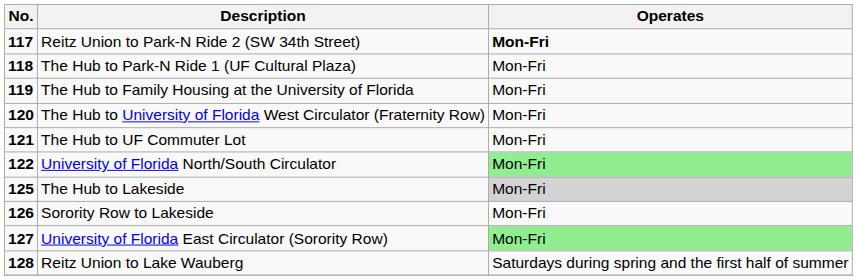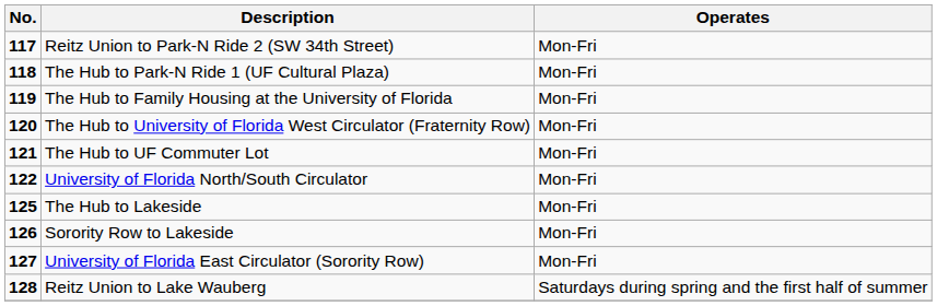Reitz Union to Park-N Ride 2 (SW 34th Street) | Operates: bold -> normal
University of Florida North/South Circulator | Operates: lightgreen background -> no background
The Hub to Lakeside | Operates: lightgrey background -> no background
University of Florida East Circulator (Sorority Row) | Operates: lightgreen background -> no background
